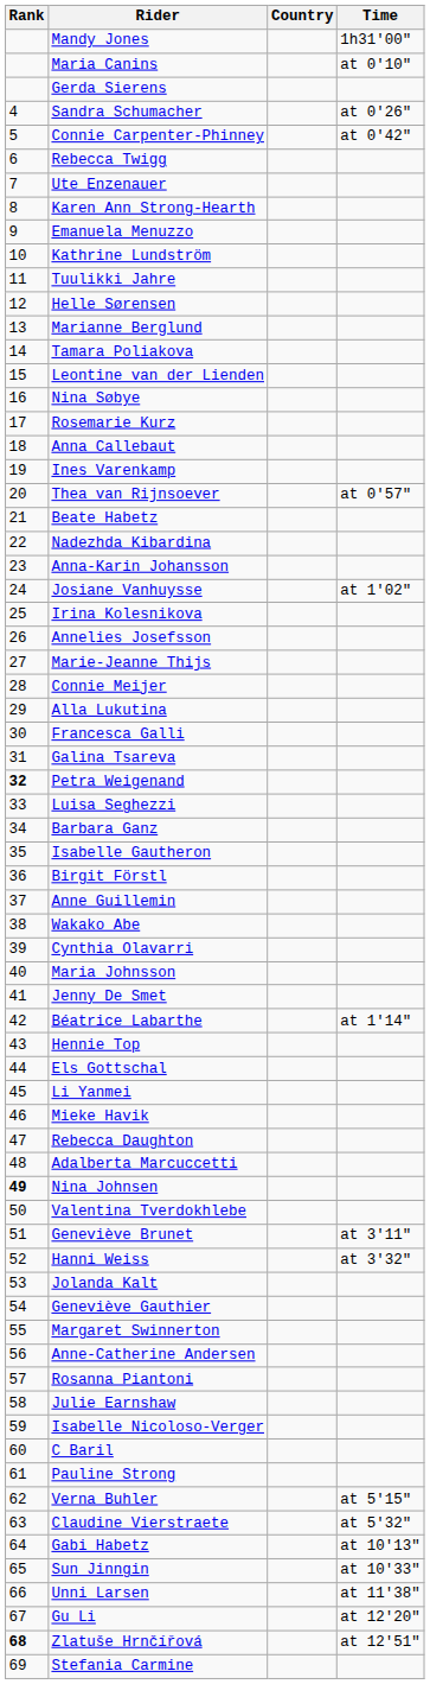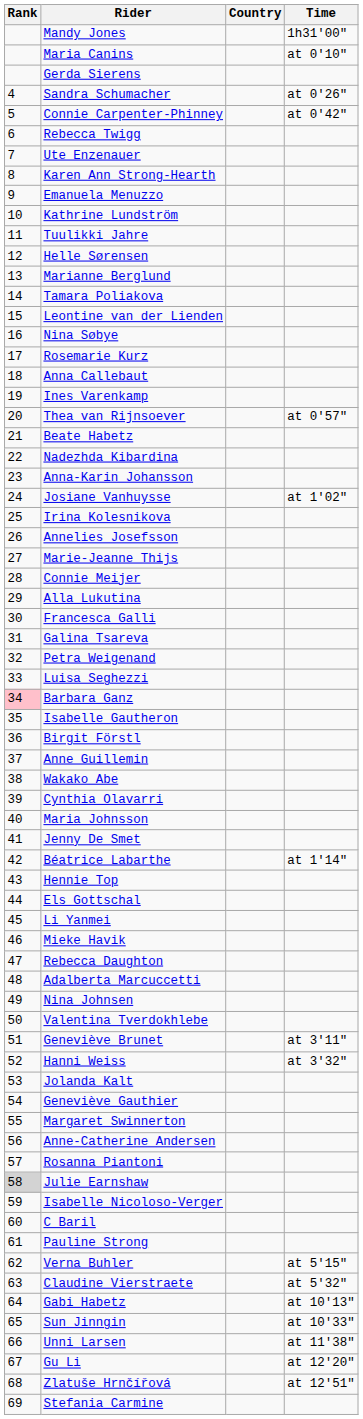Petra Weigenand | Rank: bold -> normal
Barbara Ganz | Rank: no background -> pink background
Nina Johnsen | Rank: bold -> normal
Julie Earnshaw | Rank: no background -> lightgrey background
Zlatuše Hrnčířová | Rank: bold -> normal
